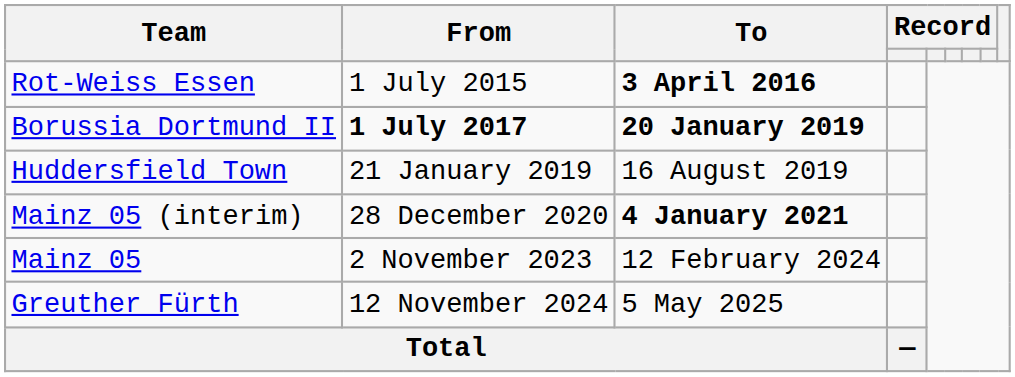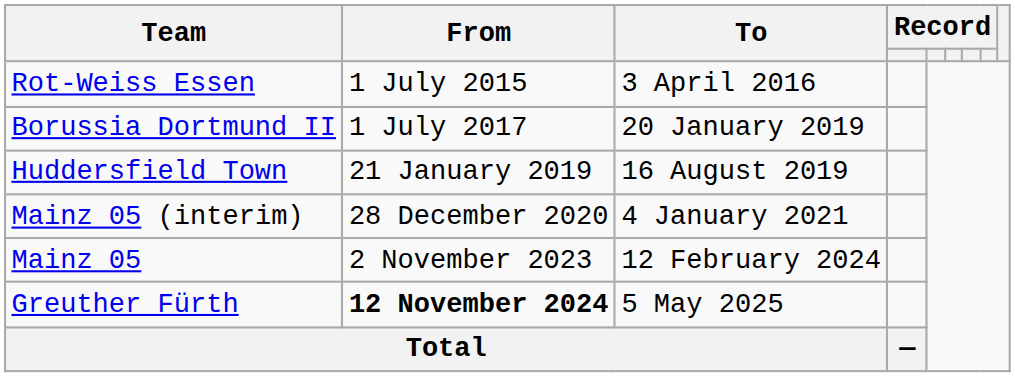Rot-Weiss Essen | To: bold -> normal
Borussia Dortmund II | From: bold -> normal
Borussia Dortmund II | To: bold -> normal
Mainz 05 (interim) | To: bold -> normal
Greuther Fürth | From: normal -> bold
